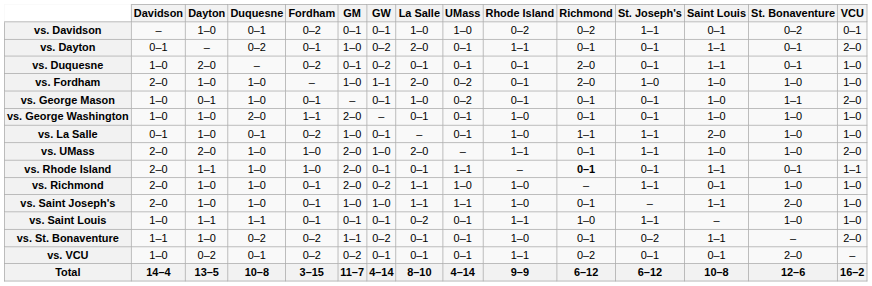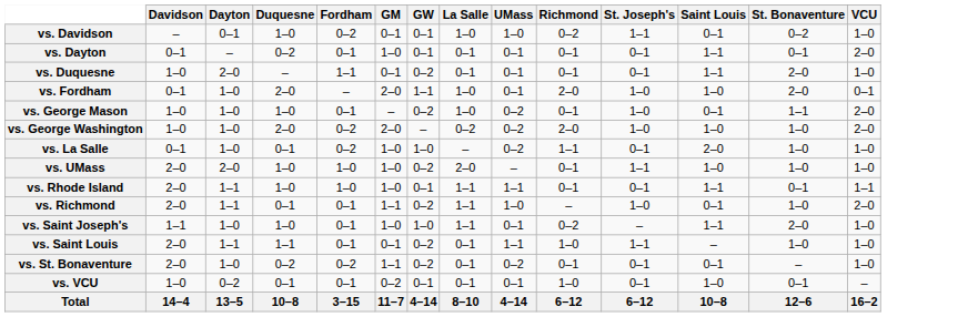- column: Rhode Island | 0–2 | 1–1 | 0–1 | 0–1 | 0–1 | 1–0 | 1–0 | 1–1 | – | 1–0 | 1–0 | 1–1 | 1–0 | 1–1 | 9–9
vs. Davidson | Dayton: 1–0 -> 0–1
vs. Davidson | Duquesne: 0–1 -> 1–0
vs. Davidson | VCU: 0–1 -> 1–0
vs. Dayton | GW: 0–2 -> 0–1
vs. Dayton | La Salle: 2–0 -> 0–1
vs. Duquesne | Fordham: 0–2 -> 1–1
vs. Duquesne | Richmond: 2–0 -> 0–1
vs. Duquesne | St. Bonaventure: 0–1 -> 2–0
vs. Fordham | Davidson: 2–0 -> 0–1
vs. Fordham | Duquesne: 1–0 -> 2–0
vs. Fordham | GM: 1–0 -> 2–0
vs. Fordham | La Salle: 2–0 -> 1–0
vs. Fordham | UMass: 0–2 -> 0–1
vs. Fordham | St. Bonaventure: 1–0 -> 2–0
vs. Fordham | VCU: 1–0 -> 0–1
vs. George Mason | Dayton: 0–1 -> 1–0
vs. George Mason | GW: 0–1 -> 0–2
vs. George Mason | St. Joseph's: 0–1 -> 1–0
vs. George Mason | Saint Louis: 1–0 -> 0–1
vs. George Washington | Fordham: 1–1 -> 0–2
vs. George Washington | La Salle: 0–1 -> 0–2
vs. George Washington | UMass: 0–1 -> 0–2
vs. George Washington | Richmond: 0–1 -> 2–0
vs. George Washington | St. Joseph's: 0–1 -> 1–0
vs. George Washington | VCU: 1–0 -> 2–0
vs. La Salle | GW: 0–1 -> 1–0
vs. La Salle | UMass: 0–1 -> 0–2
vs. La Salle | St. Joseph's: 1–1 -> 0–1
vs. UMass | GM: 2–0 -> 1–0
vs. UMass | GW: 1–0 -> 0–2
vs. UMass | VCU: 2–0 -> 1–0
vs. Rhode Island | GM: 2–0 -> 1–0
vs. Rhode Island | La Salle: 0–1 -> 1–1
vs. Rhode Island | Richmond: bold -> normal
vs. Richmond | Dayton: 1–0 -> 1–1
vs. Richmond | Duquesne: 1–0 -> 0–1
vs. Richmond | GM: 2–0 -> 1–1
vs. Richmond | St. Joseph's: 1–1 -> 1–0
vs. Richmond | VCU: 1–0 -> 2–0
vs. Saint Joseph's | Davidson: 2–0 -> 1–1
vs. Saint Joseph's | UMass: 1–1 -> 0–1
vs. Saint Joseph's | Richmond: 0–1 -> 0–2
vs. Saint Louis | Davidson: 1–0 -> 2–0
vs. Saint Louis | GW: 0–1 -> 0–2
vs. Saint Louis | La Salle: 0–2 -> 0–1
vs. Saint Louis | UMass: 0–1 -> 1–1
vs. St. Bonaventure | Davidson: 1–1 -> 2–0
vs. St. Bonaventure | UMass: 0–1 -> 0–2
vs. St. Bonaventure | St. Joseph's: 0–2 -> 0–1
vs. St. Bonaventure | Saint Louis: 1–1 -> 0–1
vs. St. Bonaventure | VCU: 2–0 -> 1–0
vs. VCU | Fordham: 0–2 -> 0–1
vs. VCU | Richmond: 0–2 -> 1–0
vs. VCU | Saint Louis: 0–1 -> 1–0
vs. VCU | St. Bonaventure: 2–0 -> 0–1
